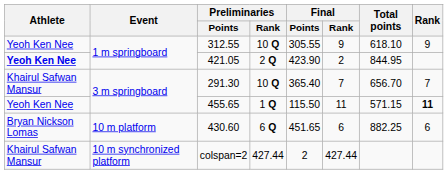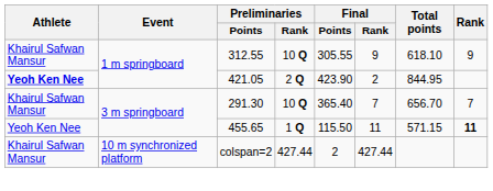312.55 | Athlete: Yeoh Ken Nee -> Khairul Safwan Mansur
- row: Bryan Nickson Lomas | 10 m platform | 430.60 | 6 Q | 451.65 | 6 | 882.25 | 6
